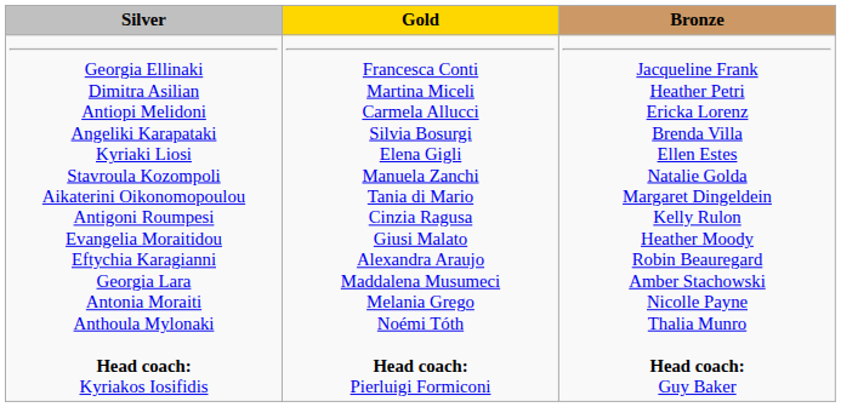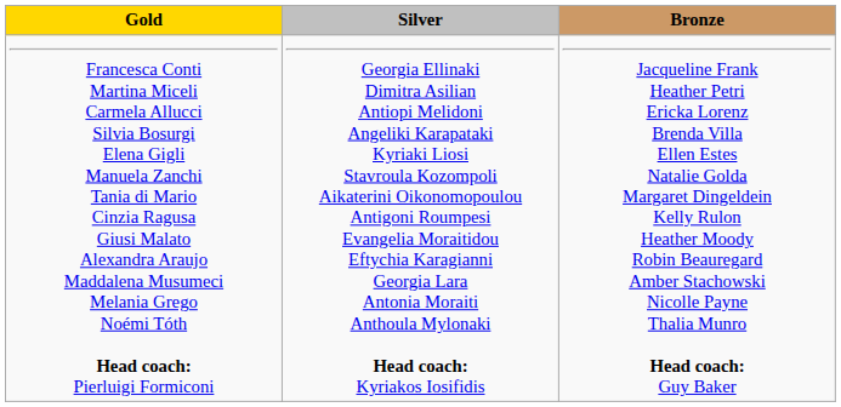columns swapped: Gold <-> Silver
